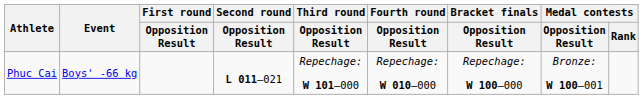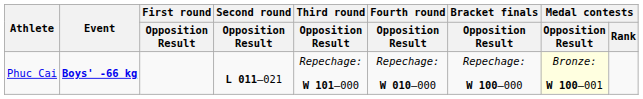Phuc Cai | Event: normal -> bold
Phuc Cai | Medal contests / Opposition Result: no background -> lightyellow background
